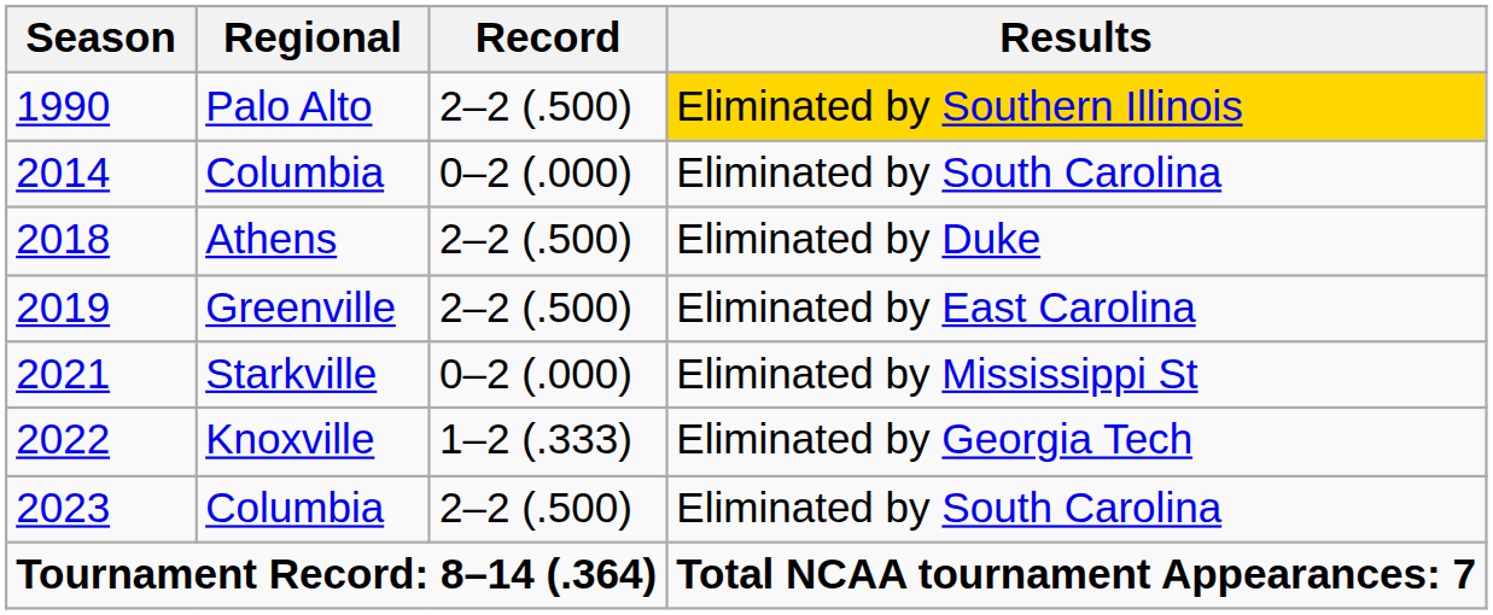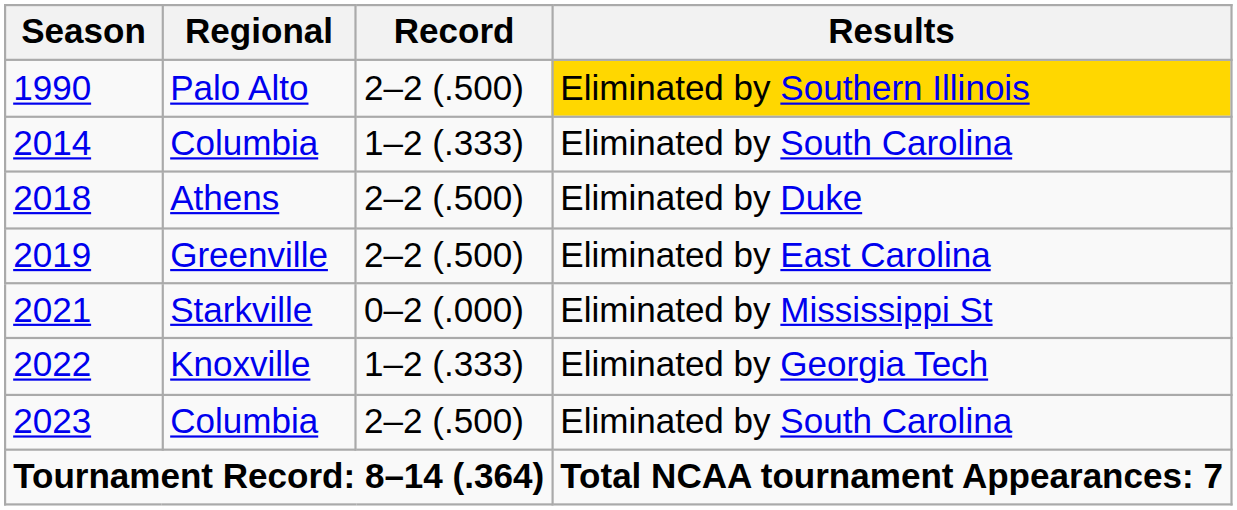2014 | Record: 0–2 (.000) -> 1–2 (.333)
